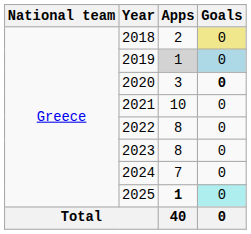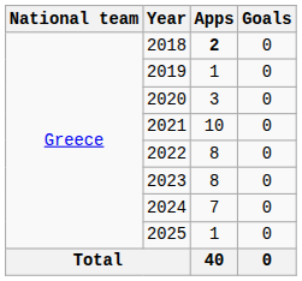2018 | Apps: normal -> bold
2018 | Goals: khaki background -> no background
2019 | Apps: lightgrey background -> no background
2019 | Goals: lightblue background -> no background
2020 | Goals: bold -> normal
2025 | Apps: bold -> normal
2025 | Goals: paleturquoise background -> no background
